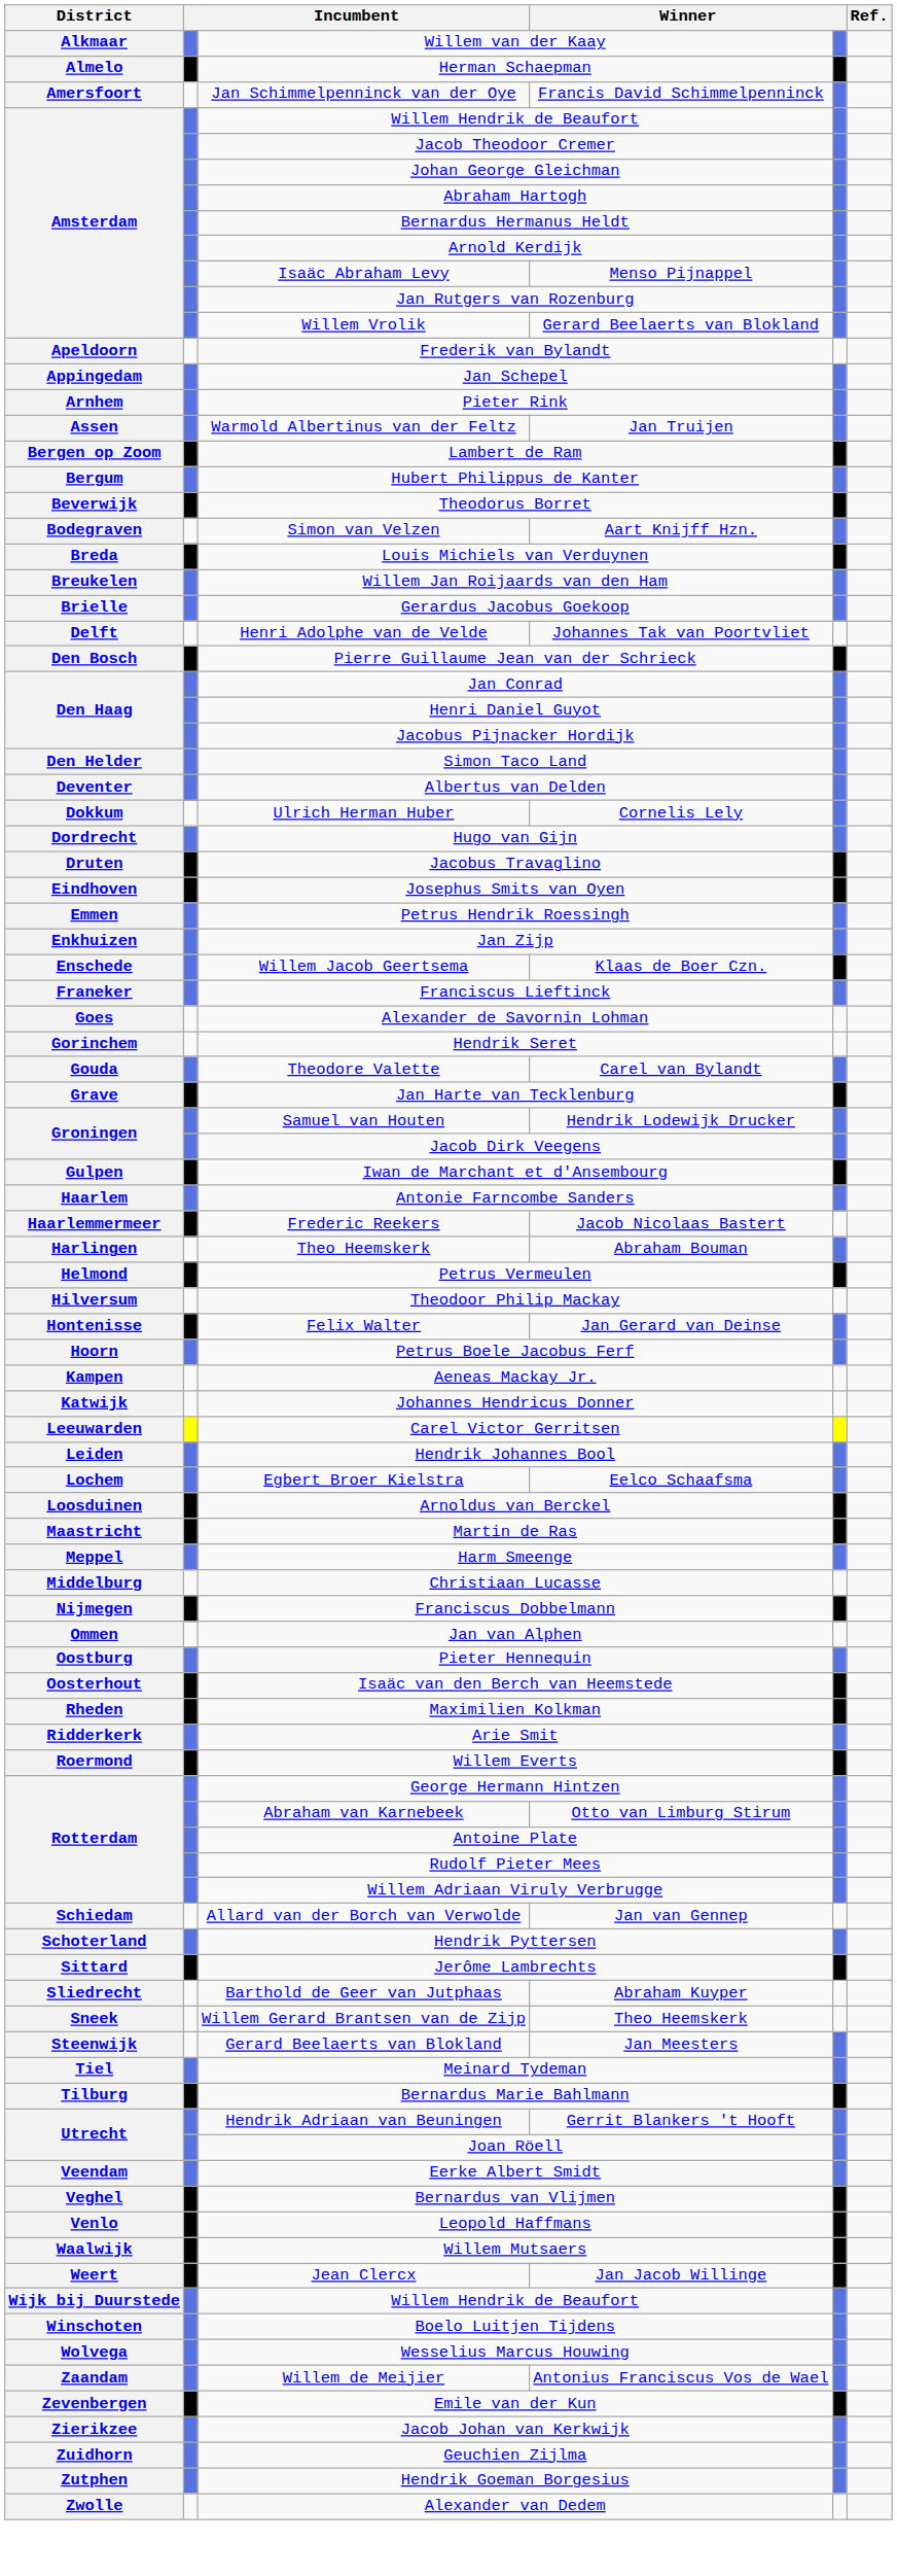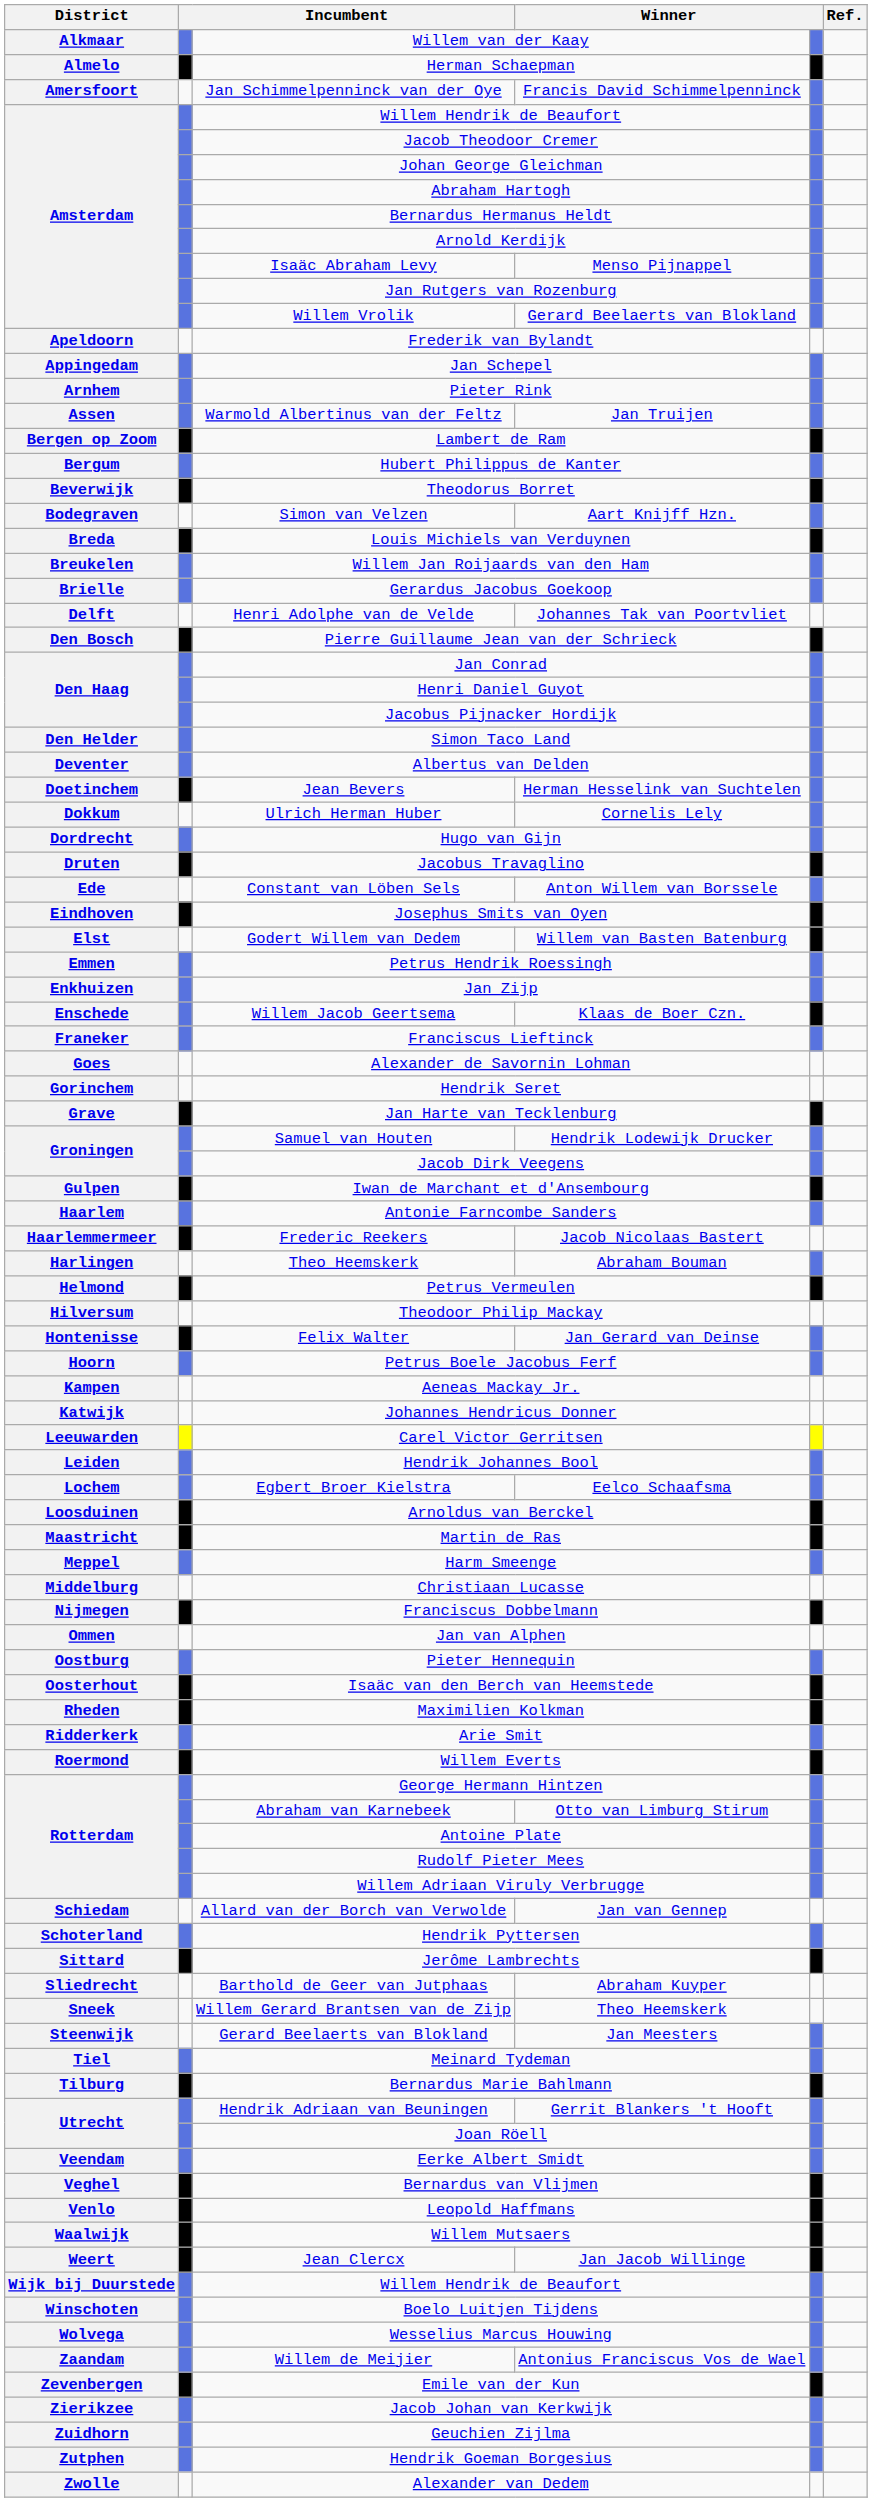+ row: Doetinchem | Jean Bevers | Herman Hesselink van Suchtelen
+ row: Ede | Constant van Löben Sels | Anton Willem van Borssele
+ row: Elst | Godert Willem van Dedem | Willem van Basten Batenburg
- row: Gouda | Theodore Valette | Carel van Bylandt
